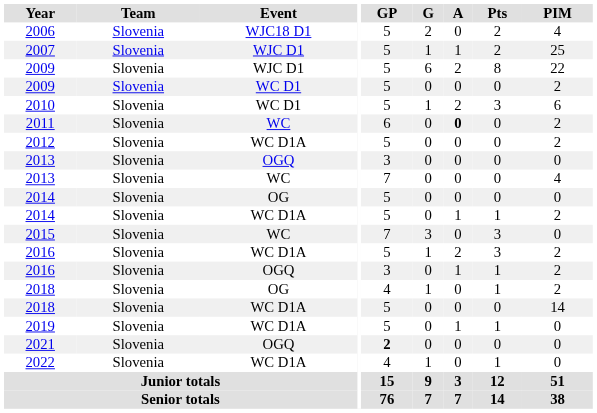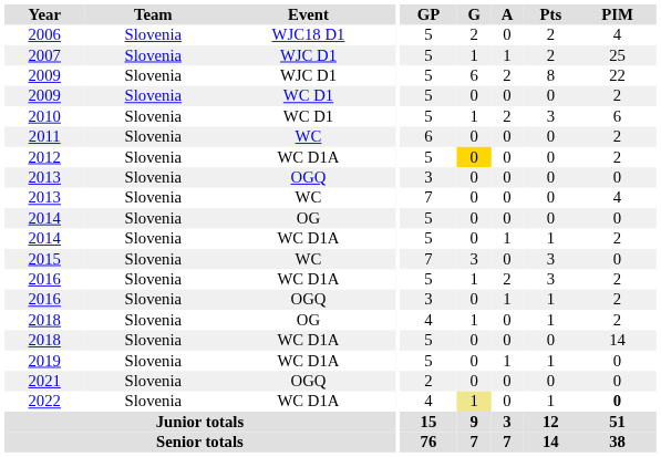2011 | A: bold -> normal
2012 | G: no background -> gold background
2021 | GP: bold -> normal
2022 | G: no background -> khaki background
2022 | PIM: normal -> bold
